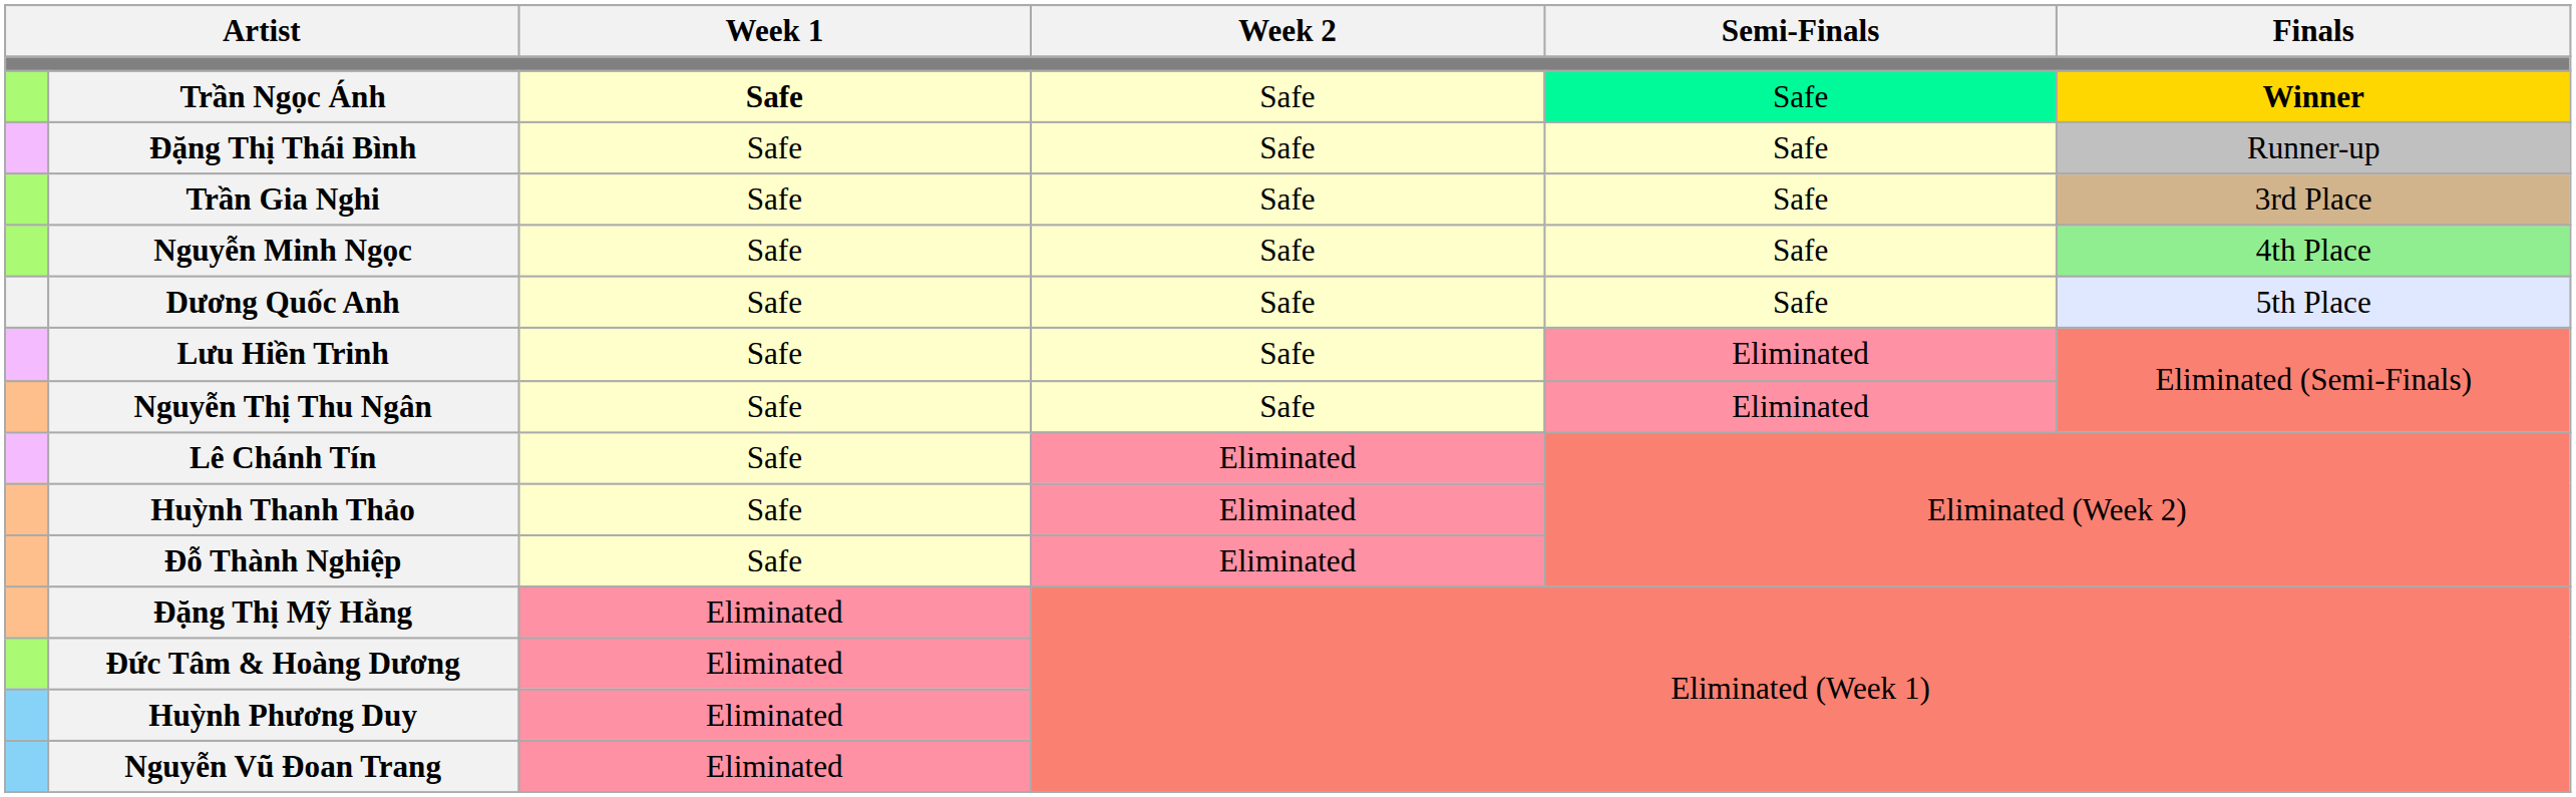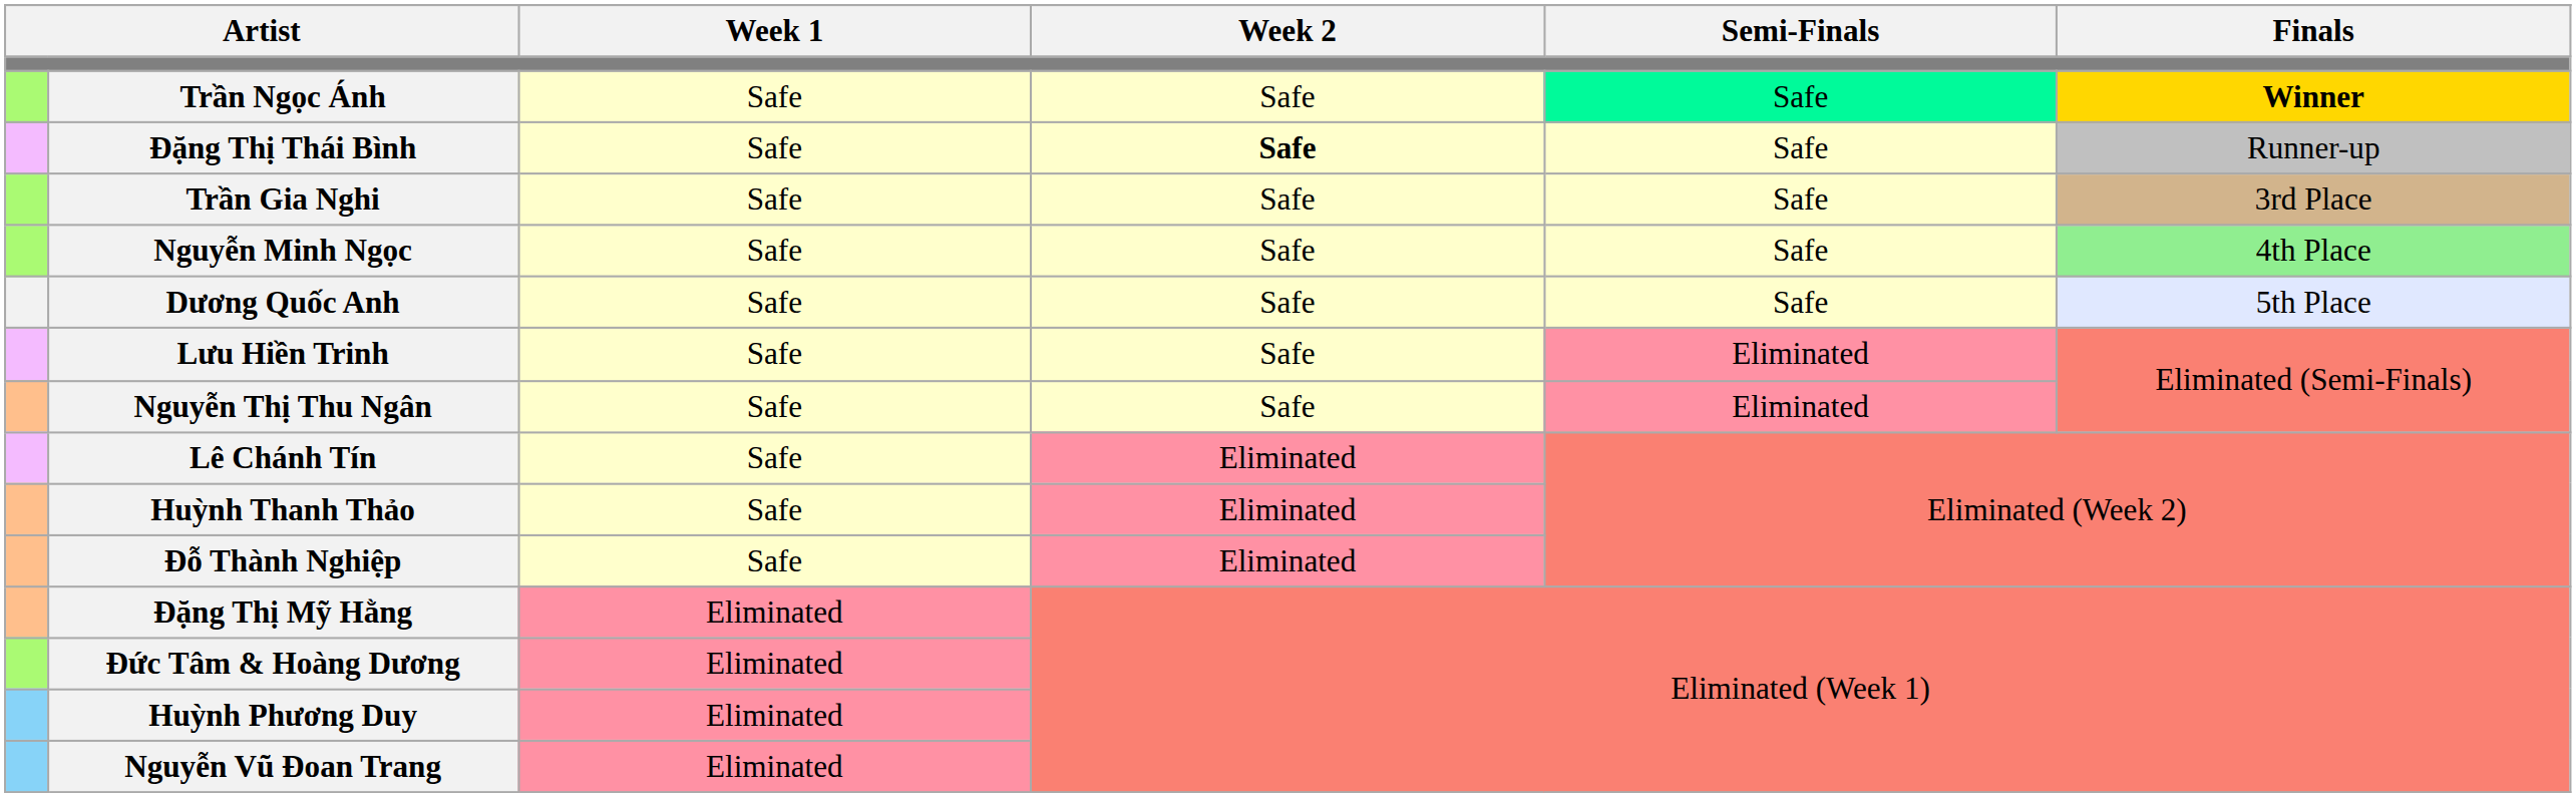Trần Ngọc Ánh | Week 1: bold -> normal
Đặng Thị Thái Bình | Week 2: normal -> bold
